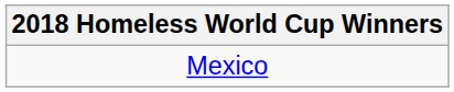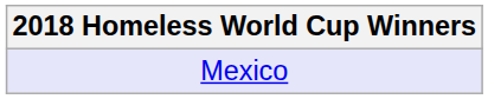row 2 | column 1: no background -> lavender background
